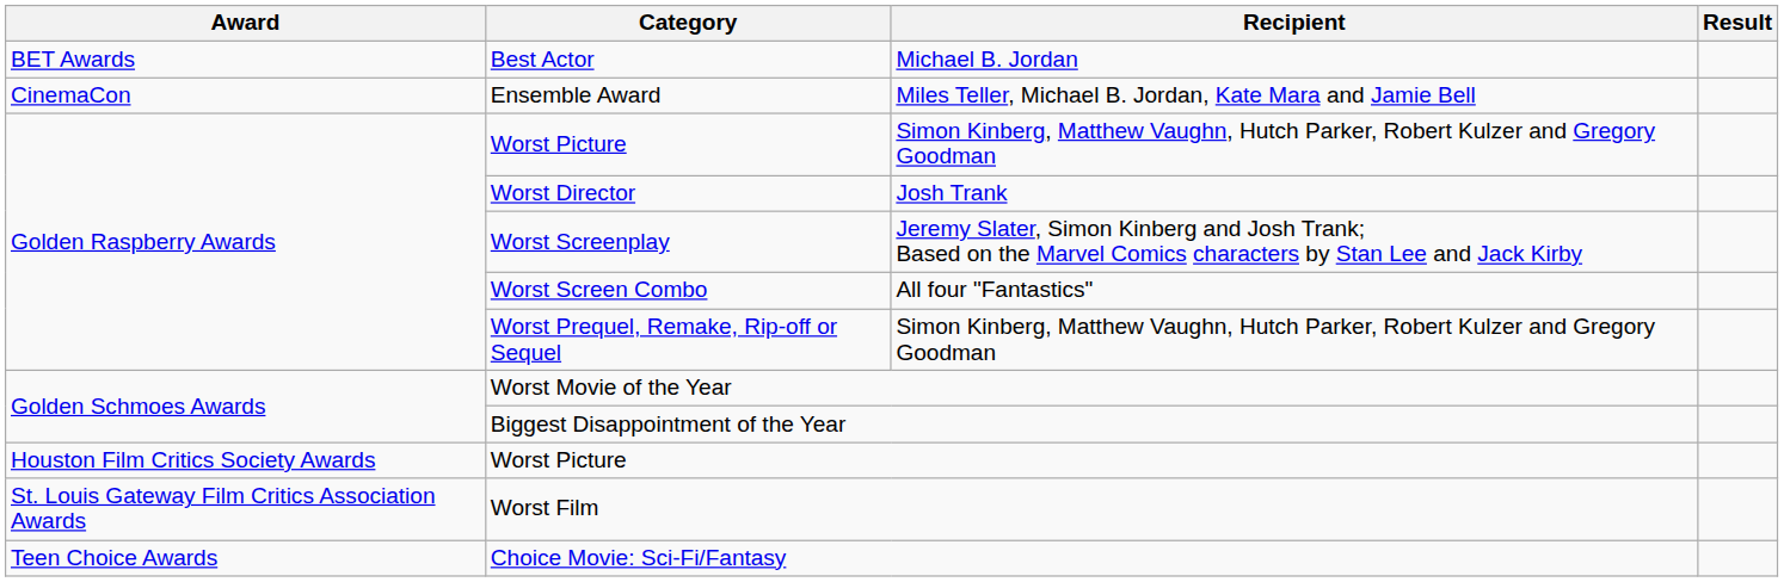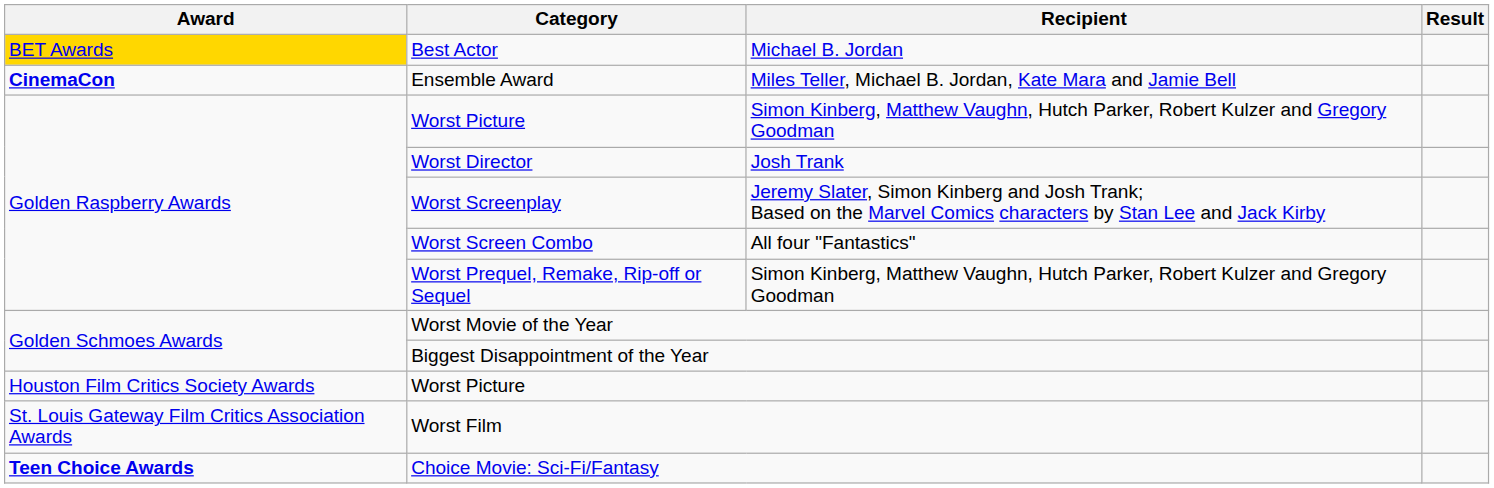Best Actor | Award: no background -> gold background
Ensemble Award | Award: normal -> bold
Choice Movie: Sci-Fi/Fantasy | Award: normal -> bold
